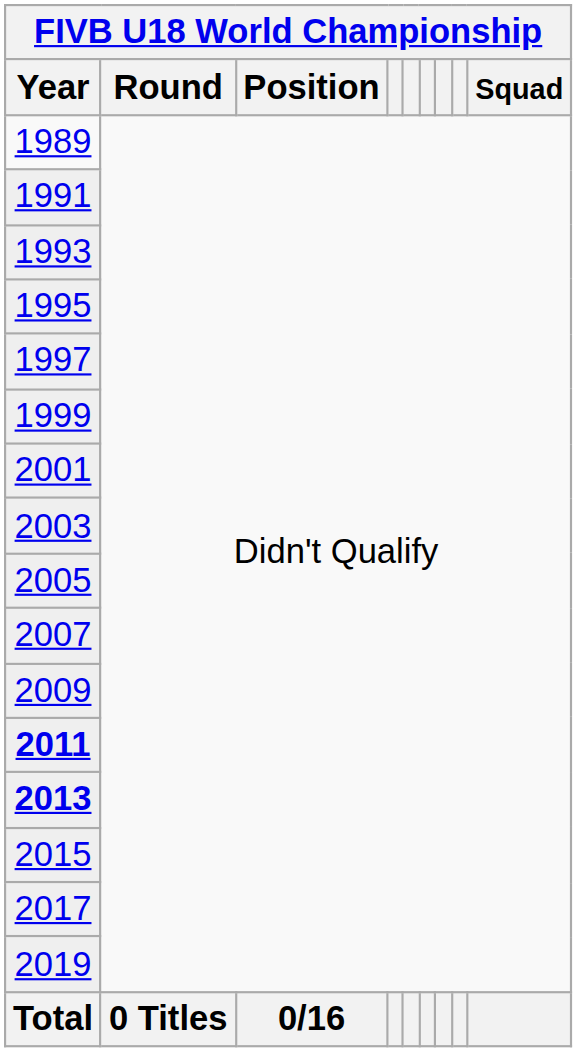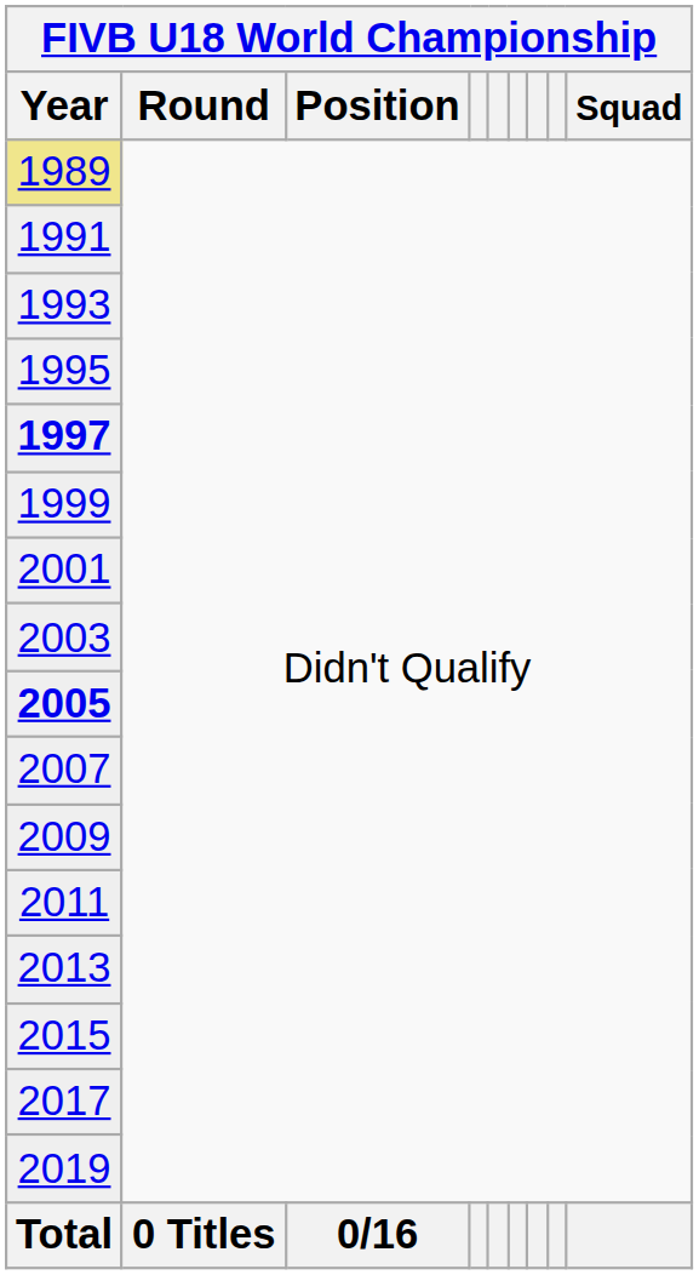1989 | FIVB U18 World Championship / Year: no background -> khaki background
1997 | FIVB U18 World Championship / Year: normal -> bold
2005 | FIVB U18 World Championship / Year: normal -> bold
2011 | FIVB U18 World Championship / Year: bold -> normal
2013 | FIVB U18 World Championship / Year: bold -> normal
